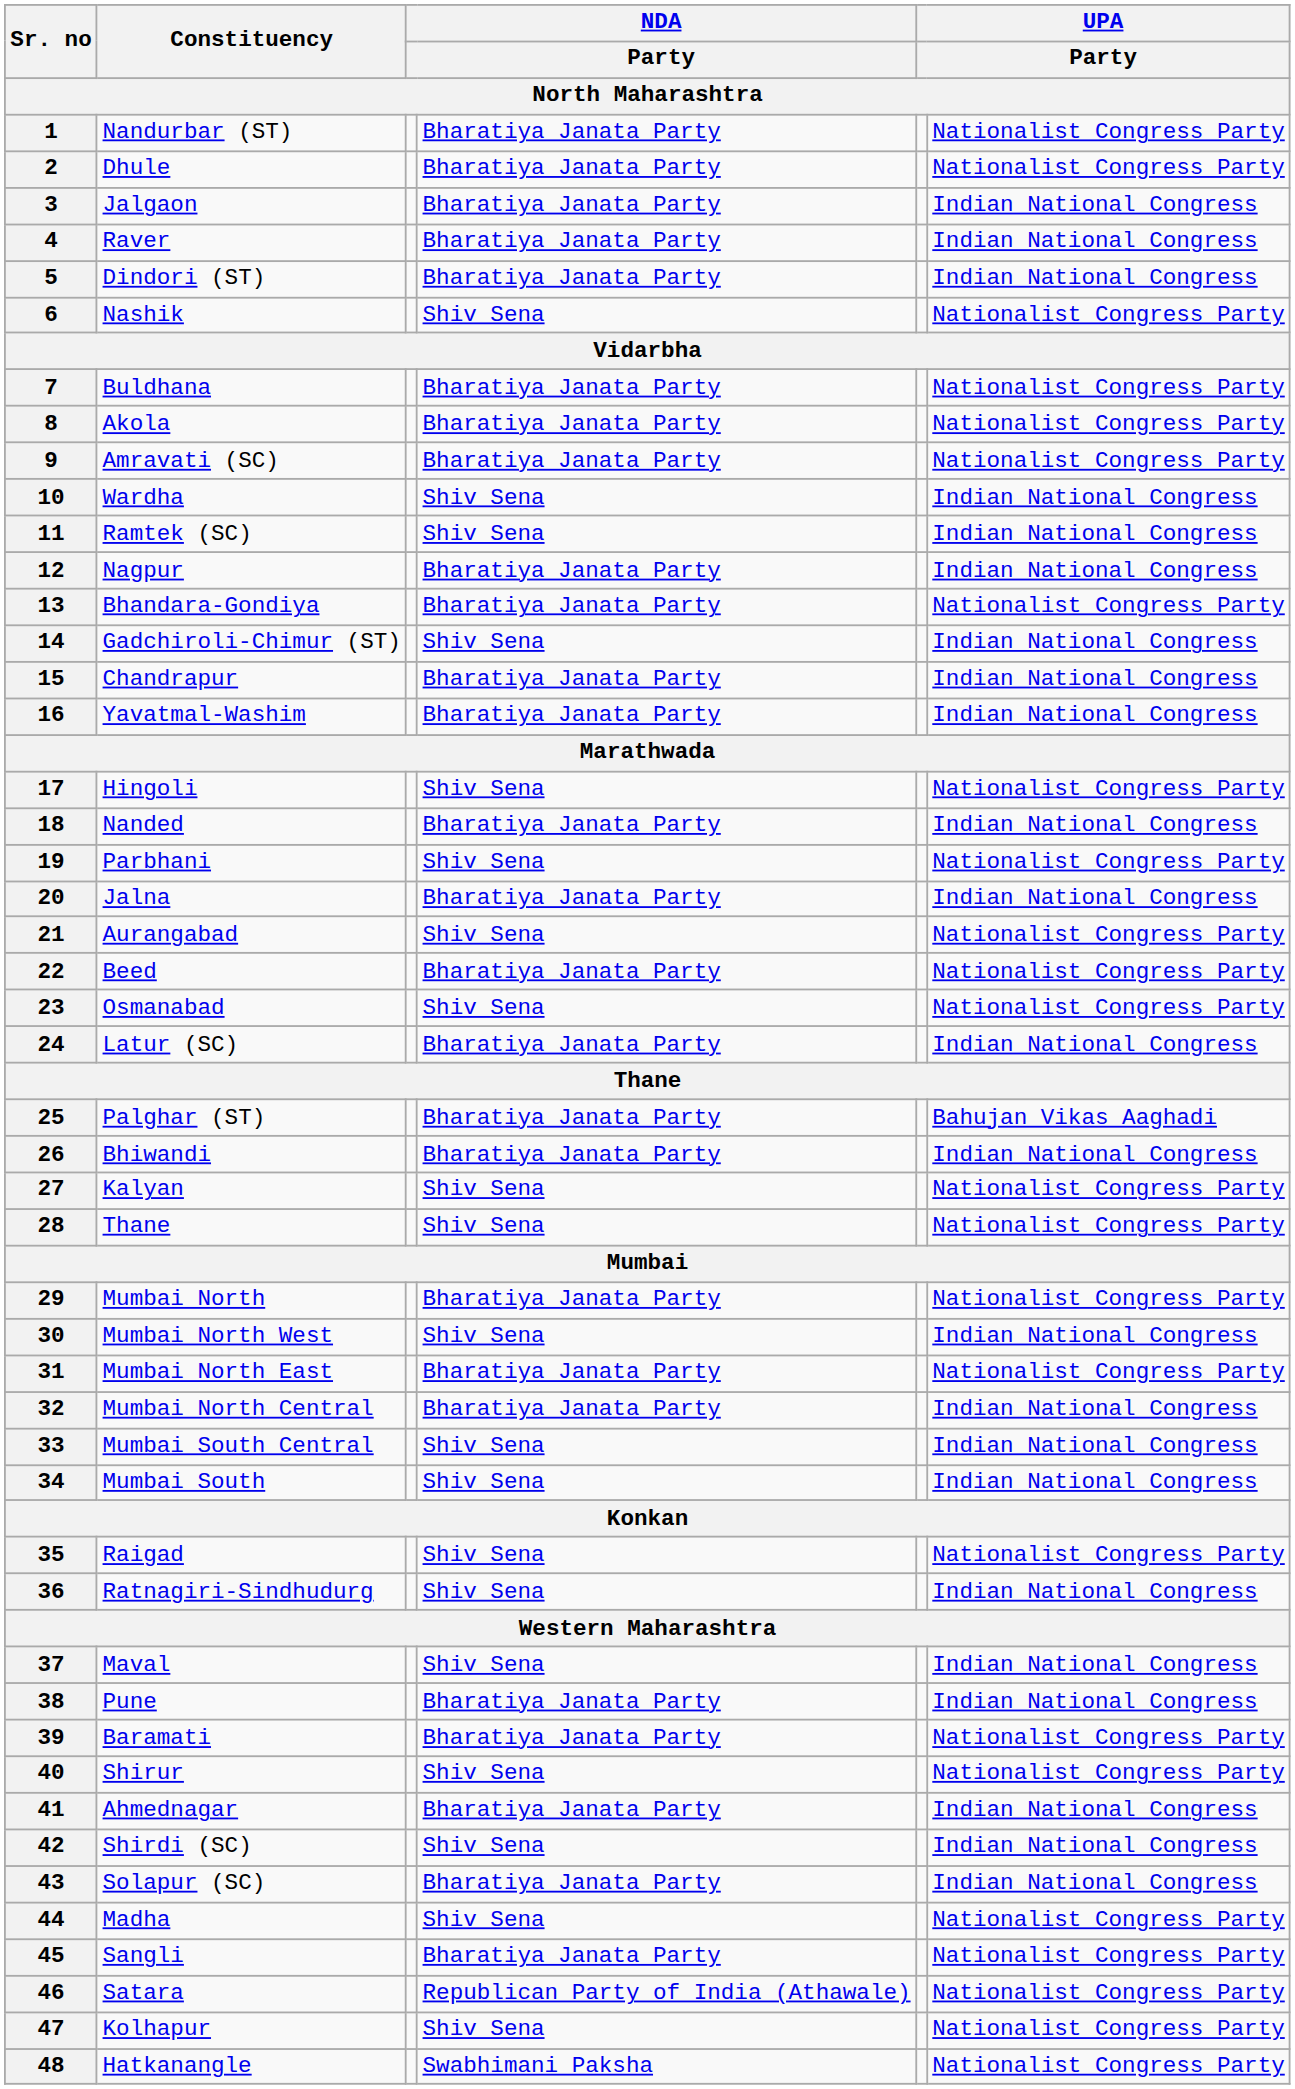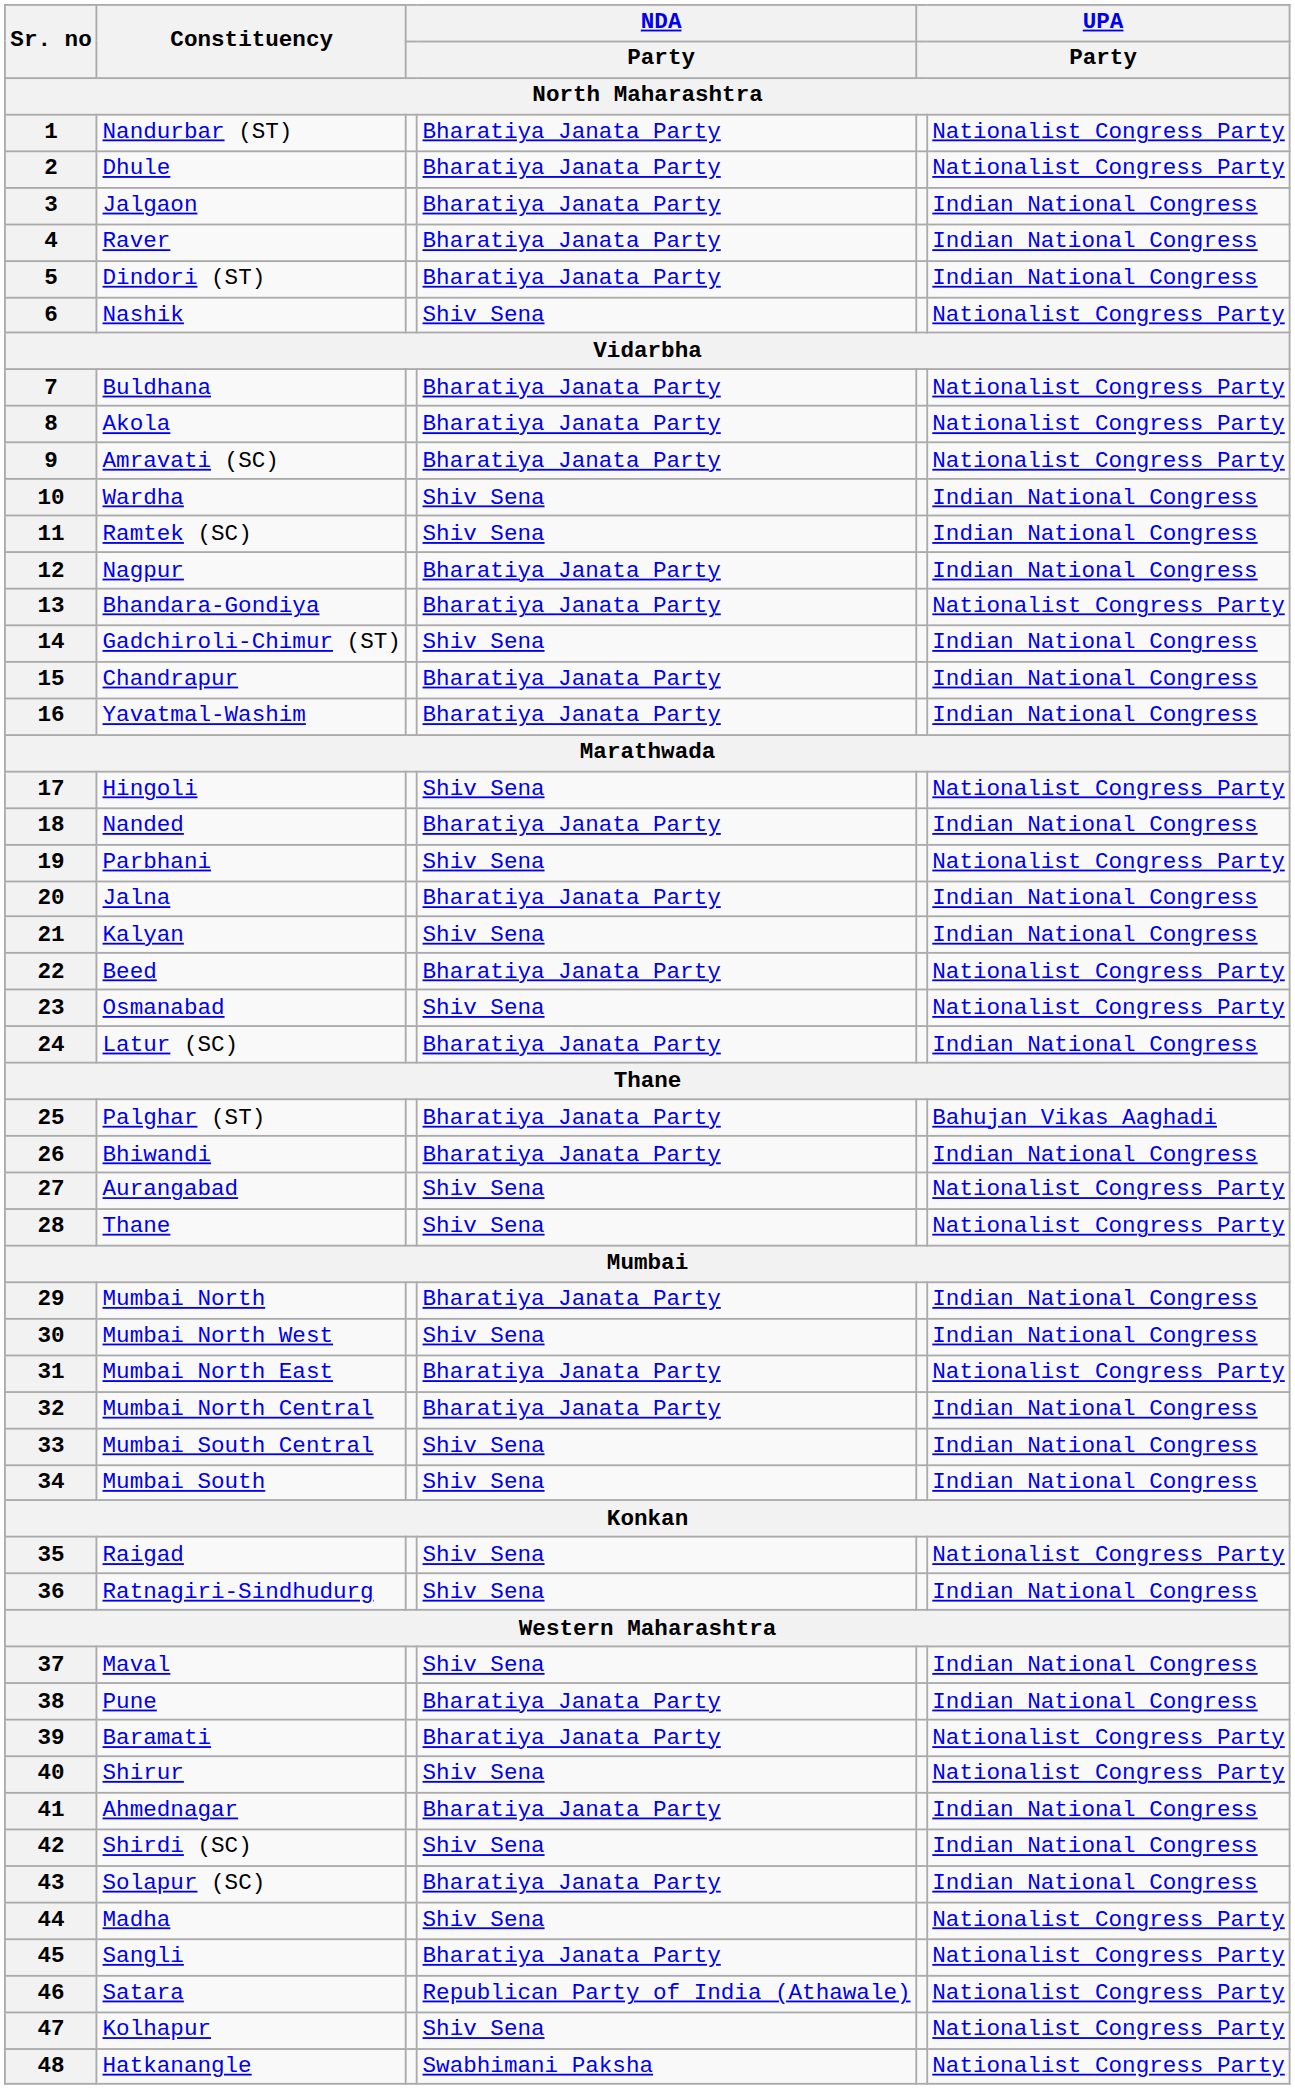21 | Constituency: Aurangabad -> Kalyan
21 | column 6: Nationalist Congress Party -> Indian National Congress
27 | Constituency: Kalyan -> Aurangabad
29 | column 6: Nationalist Congress Party -> Indian National Congress
